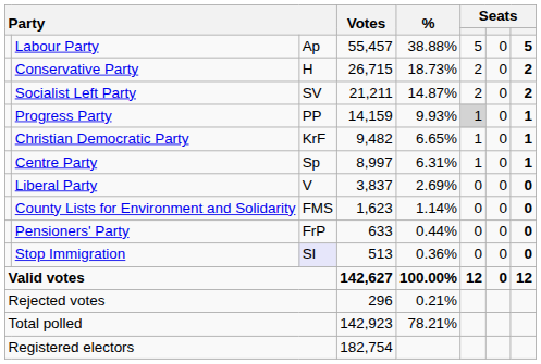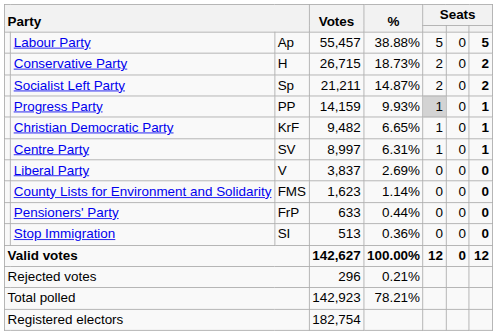Socialist Left Party | column 3: SV -> Sp
Centre Party | column 3: Sp -> SV
Stop Immigration | column 3: lavender background -> no background
